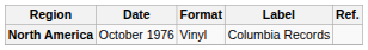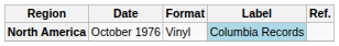North America | Label: no background -> lightblue background
